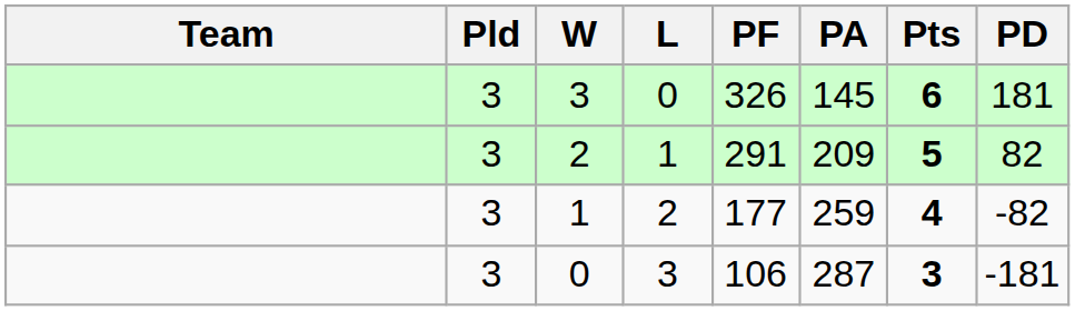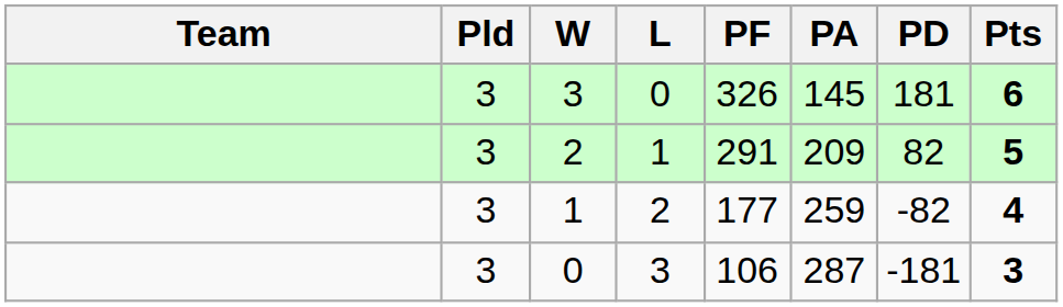columns swapped: PD <-> Pts
